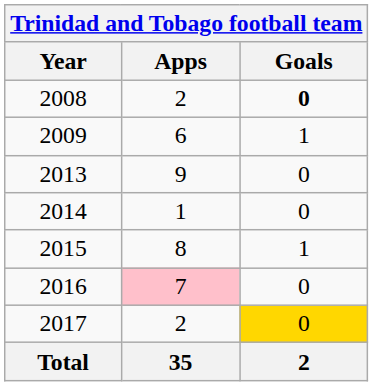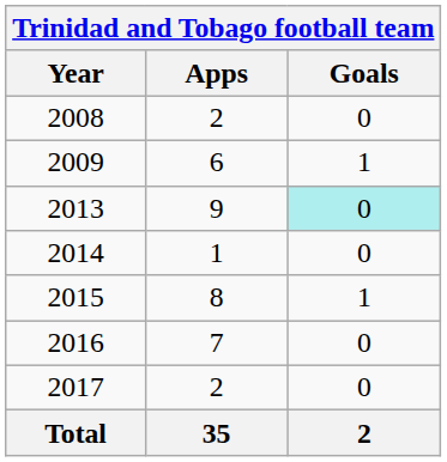2008 | Goals: bold -> normal
2013 | Goals: no background -> paleturquoise background
2016 | Apps: pink background -> no background
2017 | Goals: gold background -> no background
